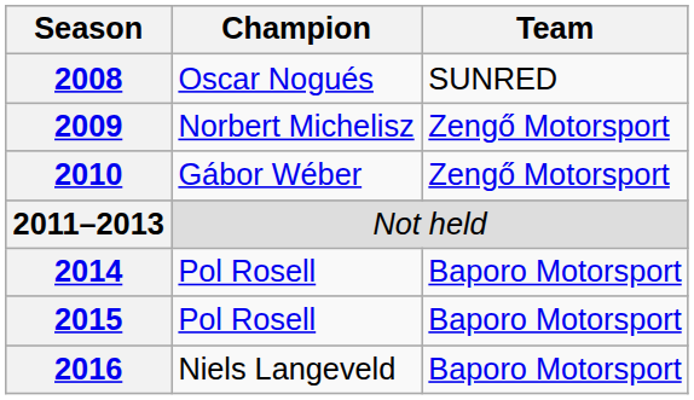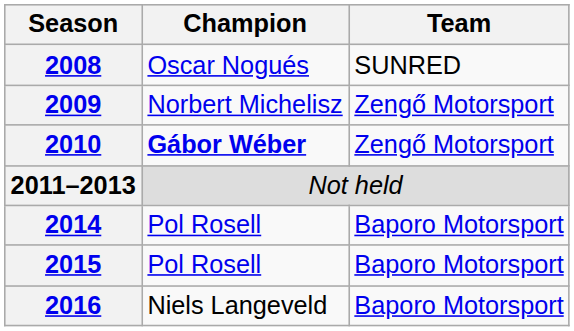2010 | Champion: normal -> bold
